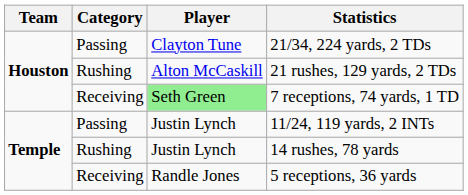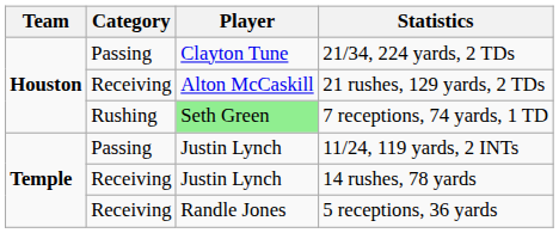21 rushes, 129 yards, 2 TDs | Category: Rushing -> Receiving
7 receptions, 74 yards, 1 TD | Category: Receiving -> Rushing
14 rushes, 78 yards | Category: Rushing -> Receiving
